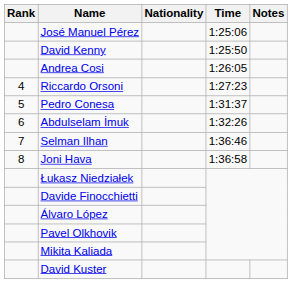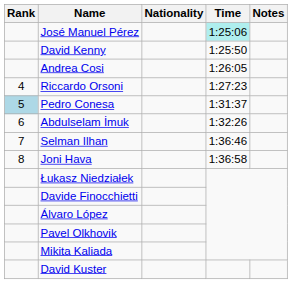José Manuel Pérez | Time: no background -> paleturquoise background
Pedro Conesa | Rank: no background -> lightblue background
